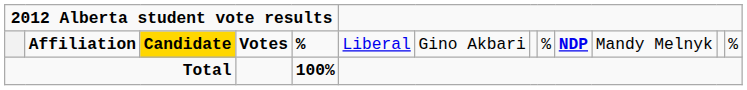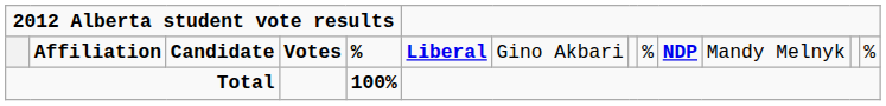row 2 | column 3: gold background -> no background
row 2 | column 6: normal -> bold
